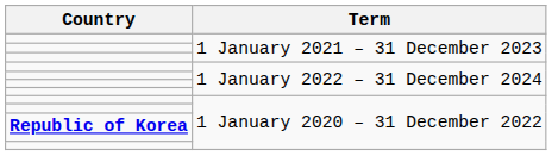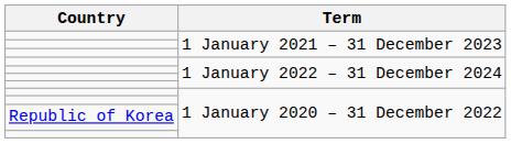row 11 | Country: bold -> normal
